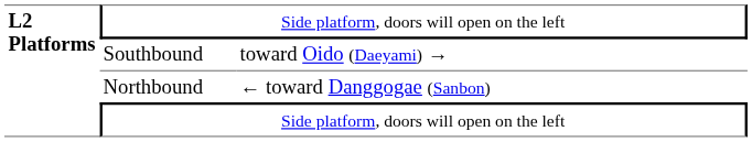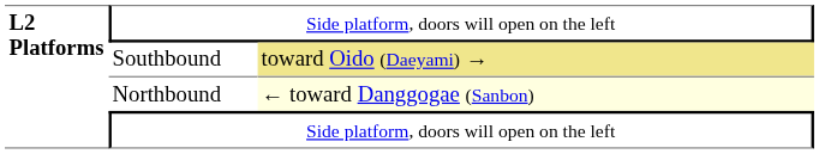Southbound | column 3: no background -> khaki background
Northbound | column 3: no background -> lightyellow background
